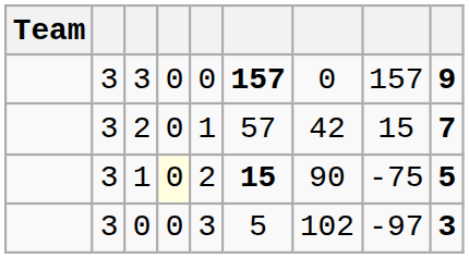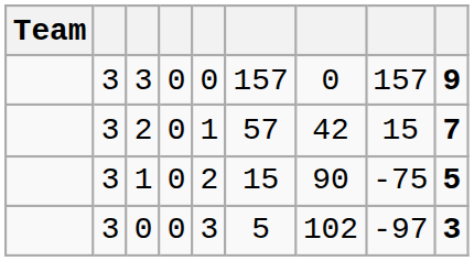row 2 | column 6: bold -> normal
row 4 | column 4: lightyellow background -> no background
row 4 | column 6: bold -> normal
